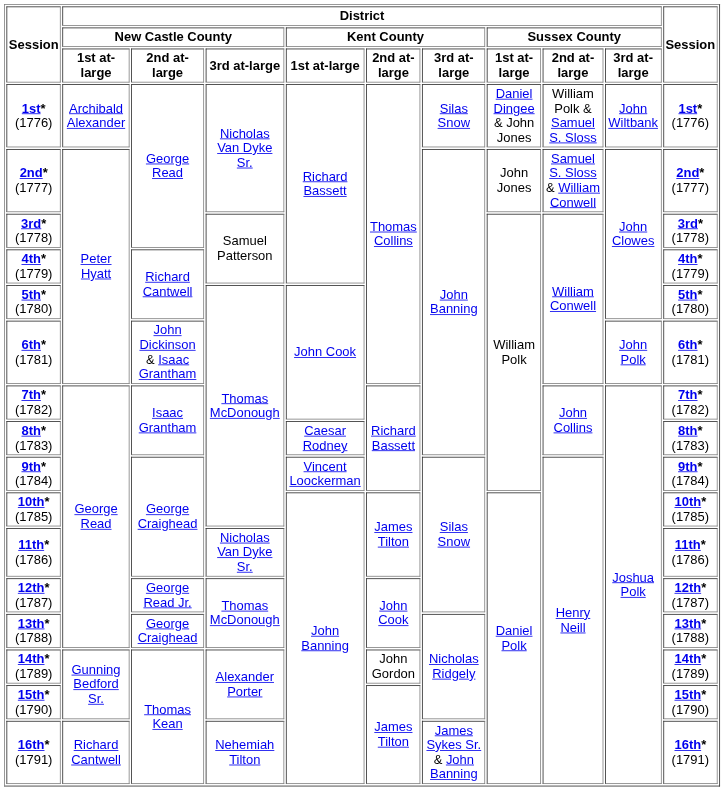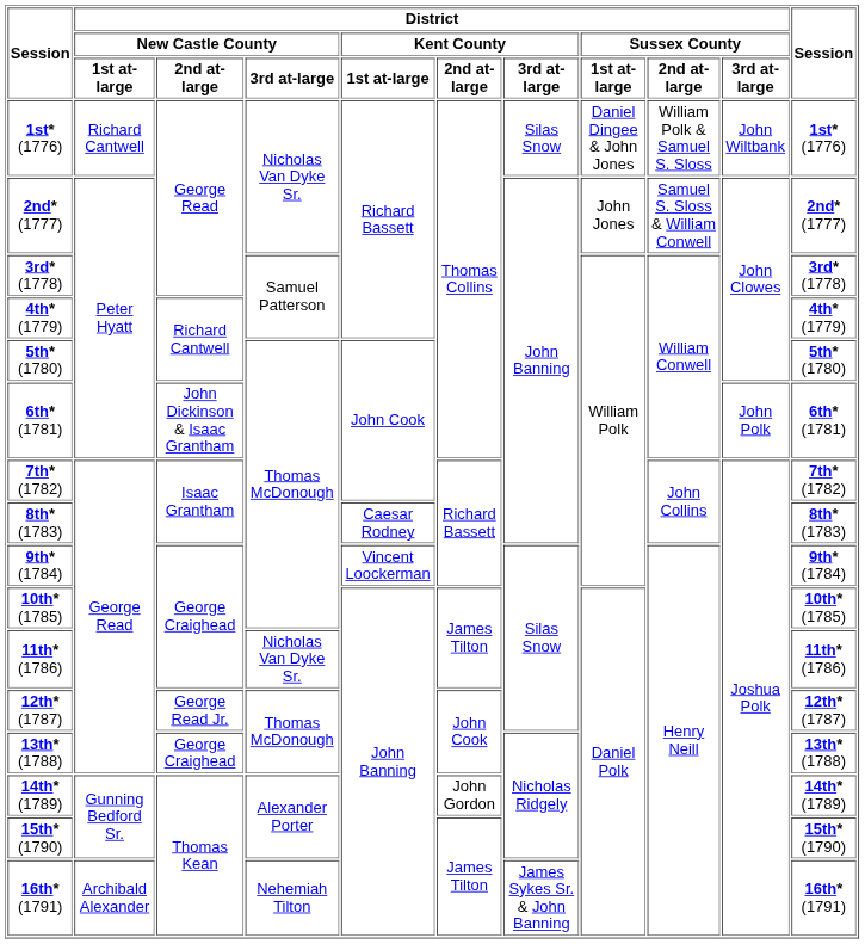row 4 | District / New Castle County / 1st at-large: Archibald Alexander -> Richard Cantwell
row 19 | District / New Castle County / 1st at-large: Richard Cantwell -> Archibald Alexander
